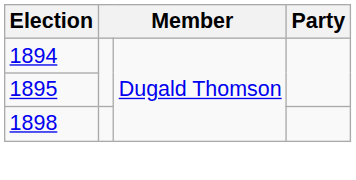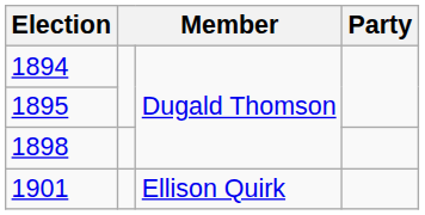+ row: 1901 | Ellison Quirk
